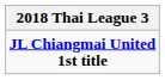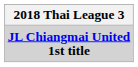row 2 | column 1: no background -> lightgrey background
